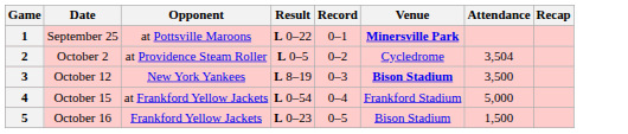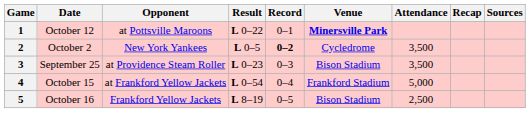+ column: Sources
1 | Date: September 25 -> October 12
2 | Opponent: at Providence Steam Roller -> New York Yankees
2 | Record: normal -> bold
2 | Attendance: 3,504 -> 3,500
3 | Date: October 12 -> September 25
3 | Opponent: New York Yankees -> at Providence Steam Roller
3 | Result: L 8–19 -> L 0–23
3 | Venue: bold -> normal
5 | Result: L 0–23 -> L 8–19
5 | Attendance: 1,500 -> 2,500
